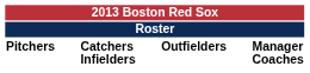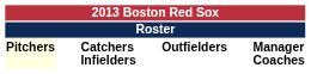Pitchers | column 1: no background -> lightyellow background
